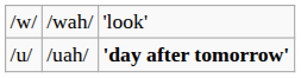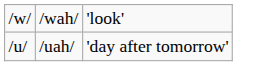/uah/ | column 3: bold -> normal
